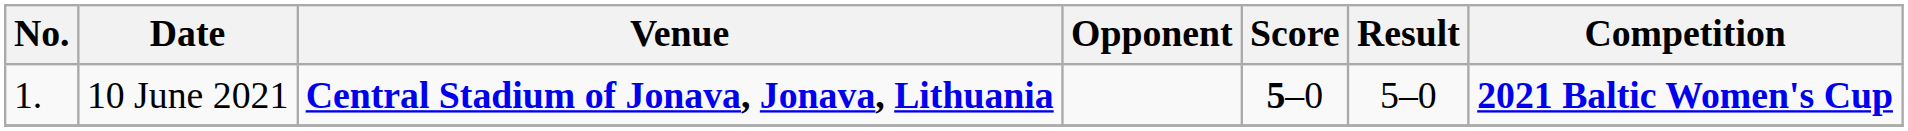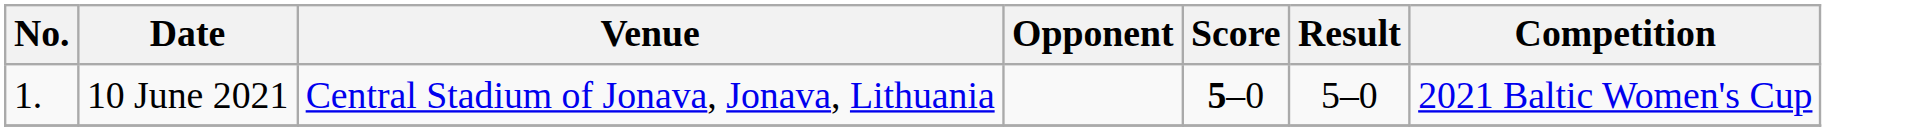10 June 2021 | Venue: bold -> normal
10 June 2021 | Competition: bold -> normal
